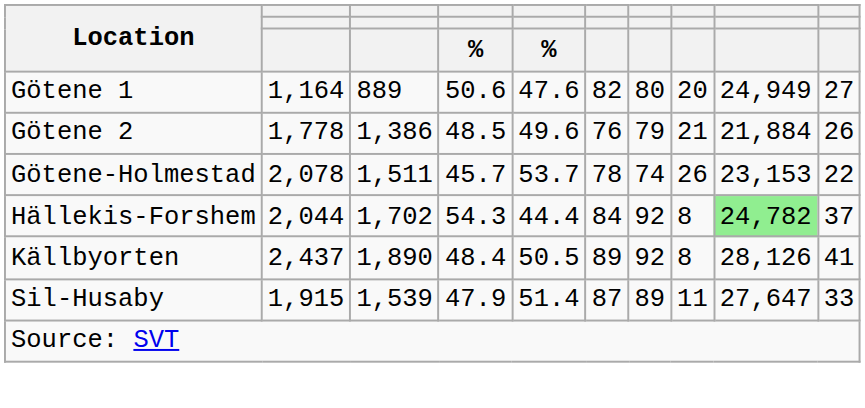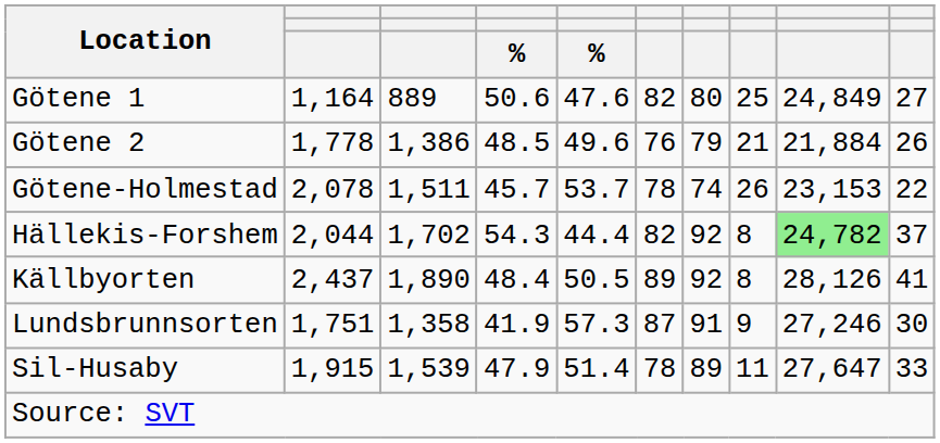Götene 1 | column 8: 20 -> 25
Götene 1 | column 9: 24,949 -> 24,849
Hällekis-Forshem | column 6: 84 -> 82
+ row: Lundsbrunnsorten | 1,751 | 1,358 | 41.9 | 57.3 | 87 | 91 | 9 | 27,246 | 30
Sil-Husaby | column 6: 87 -> 78
